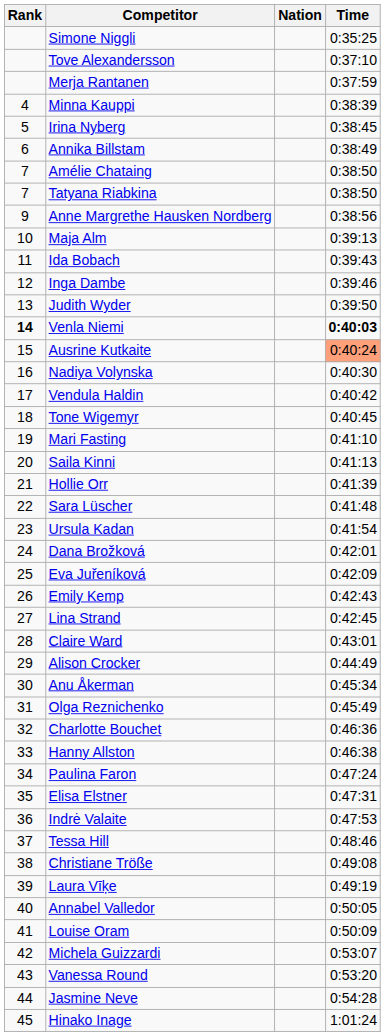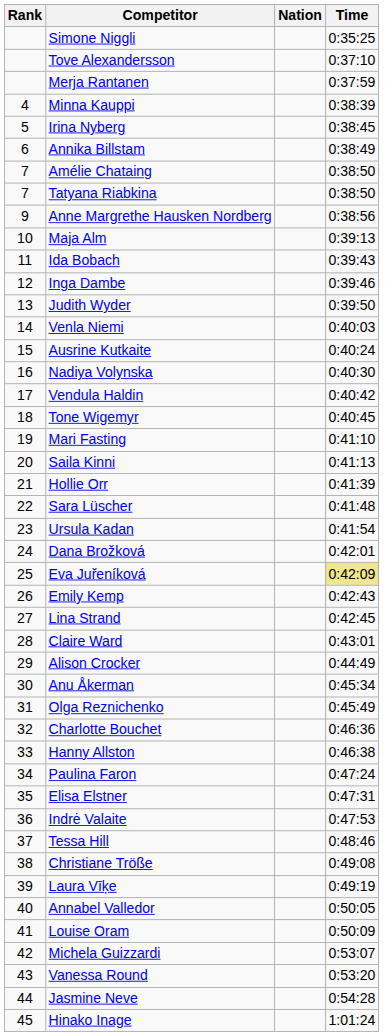Venla Niemi | Rank: bold -> normal
Venla Niemi | Time: bold -> normal
Ausrine Kutkaite | Time: lightsalmon background -> no background
Eva Juřeníková | Time: no background -> khaki background
